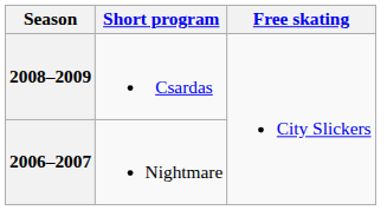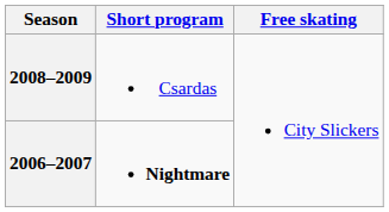2006–2007 | Short program: normal -> bold
